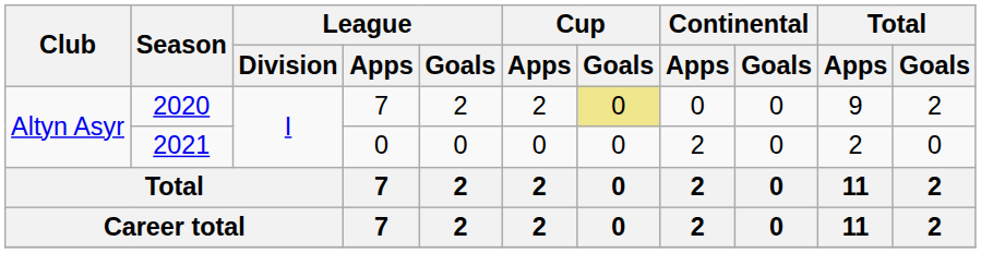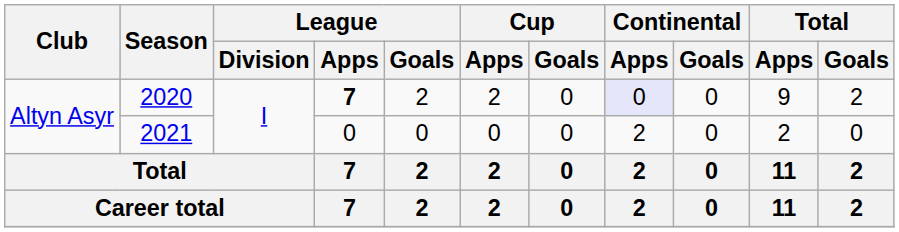2020 | League / Apps: normal -> bold
2020 | Cup / Goals: khaki background -> no background
2020 | Continental / Apps: no background -> lavender background
